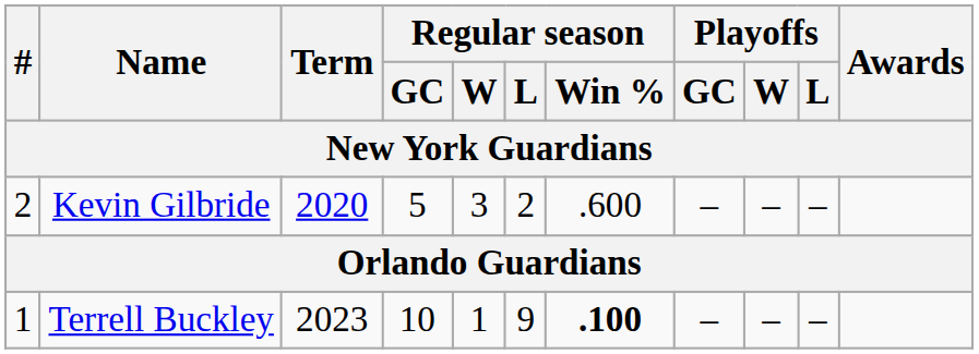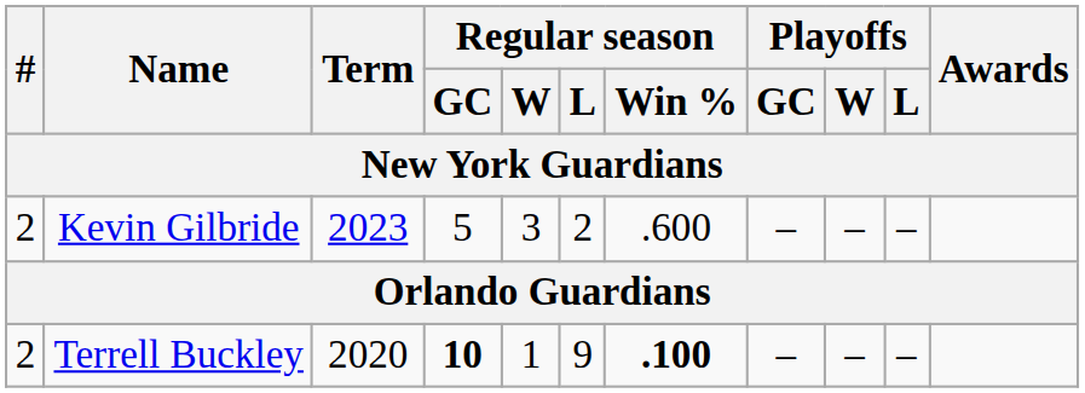Kevin Gilbride | Term: 2020 -> 2023
Terrell Buckley | #: 1 -> 2
Terrell Buckley | Term: 2023 -> 2020
Terrell Buckley | Regular season / GC: normal -> bold
